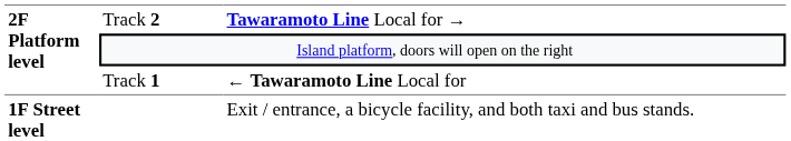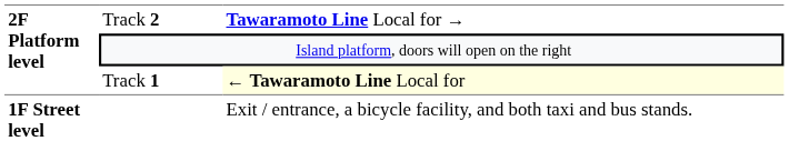Track 1 | column 3: no background -> lightyellow background
